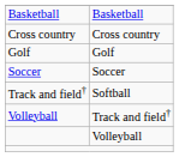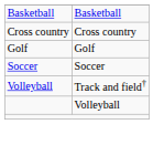- row: Track and field† | Softball
